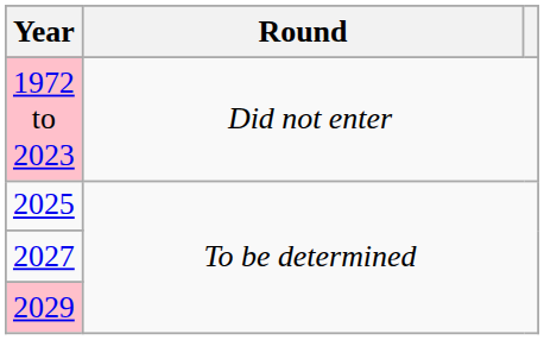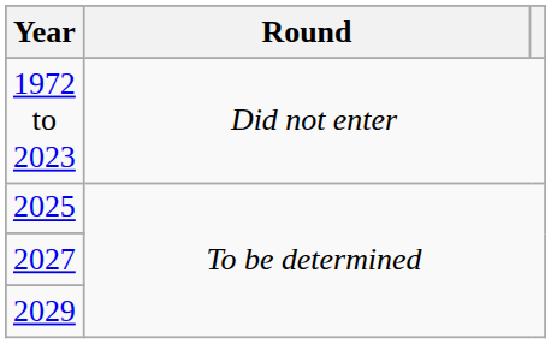1972 to 2023 | Year: pink background -> no background
2029 | Year: pink background -> no background
